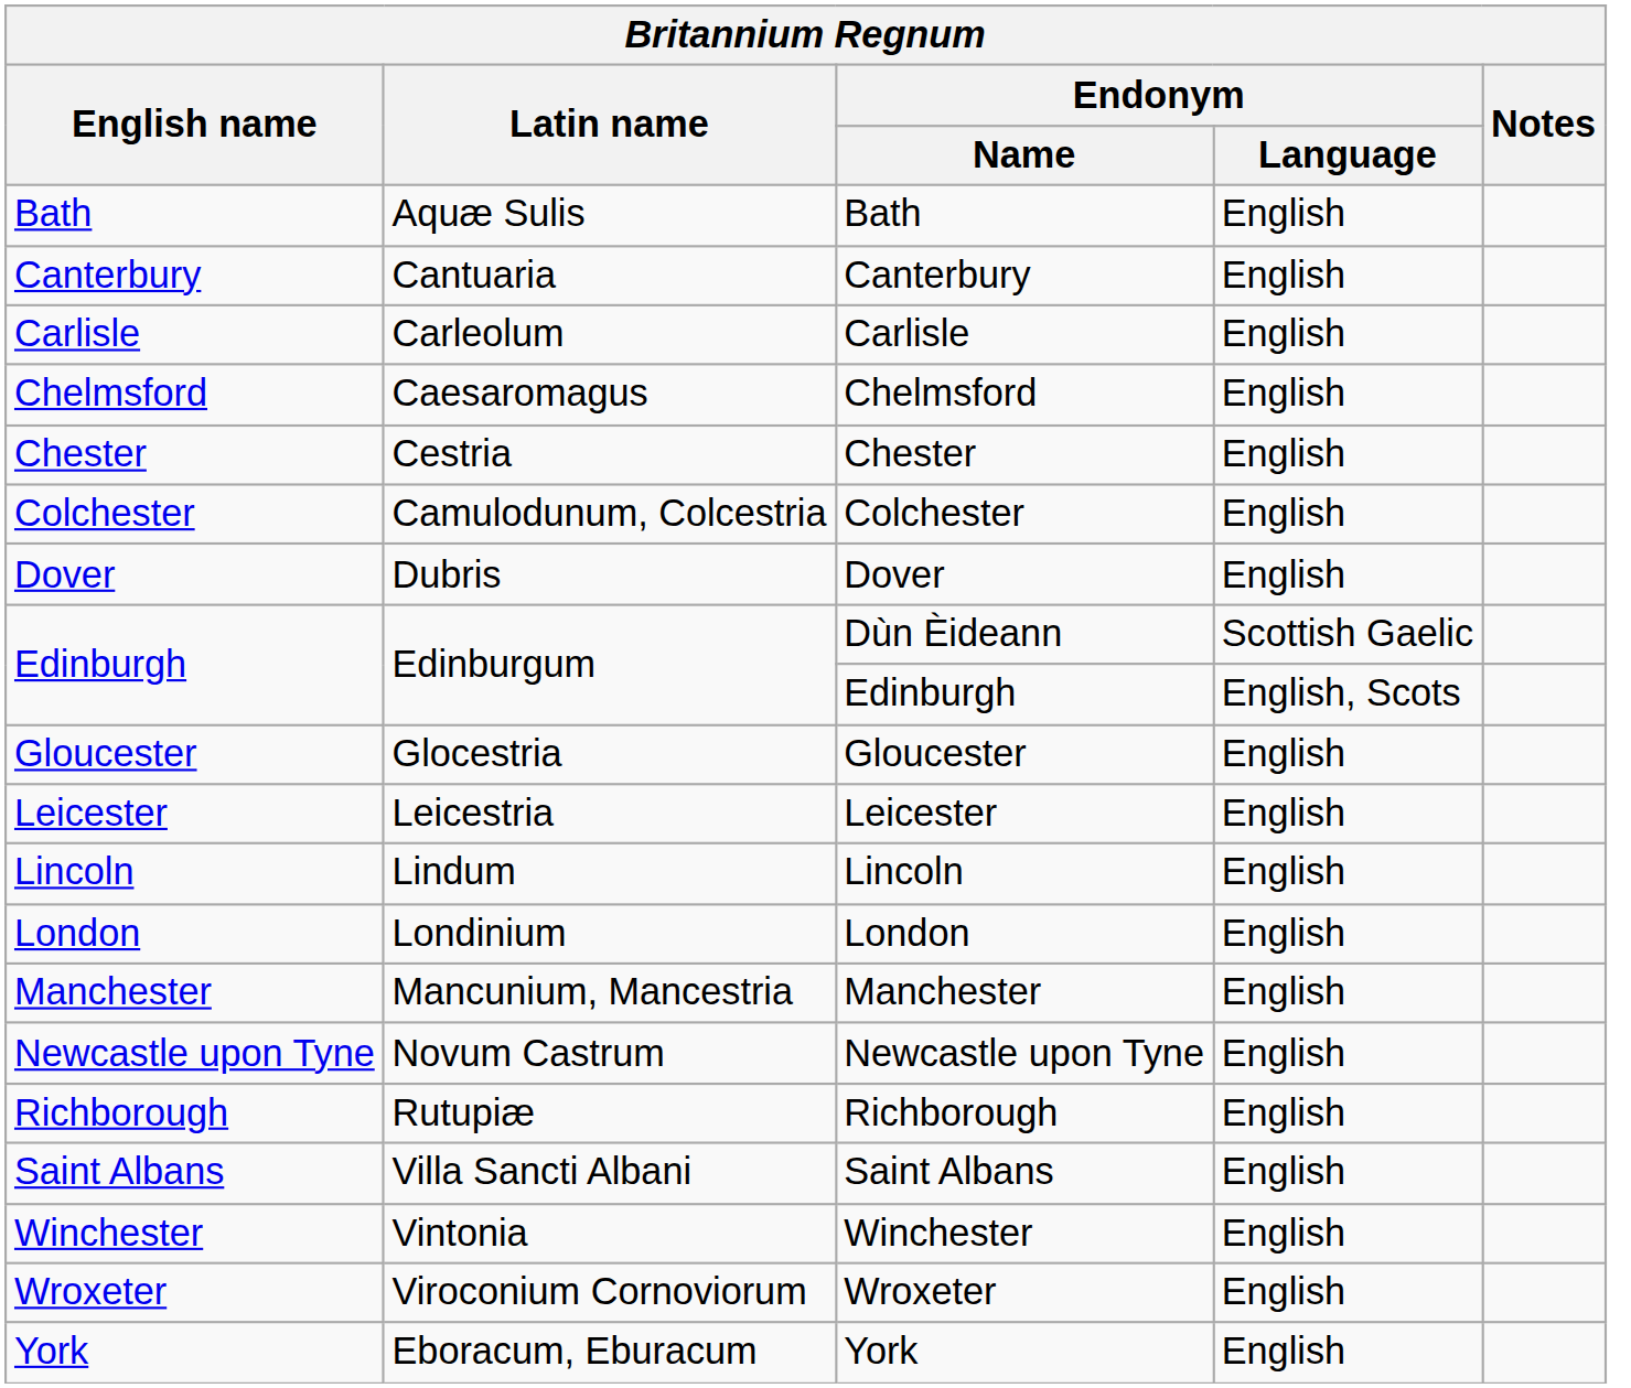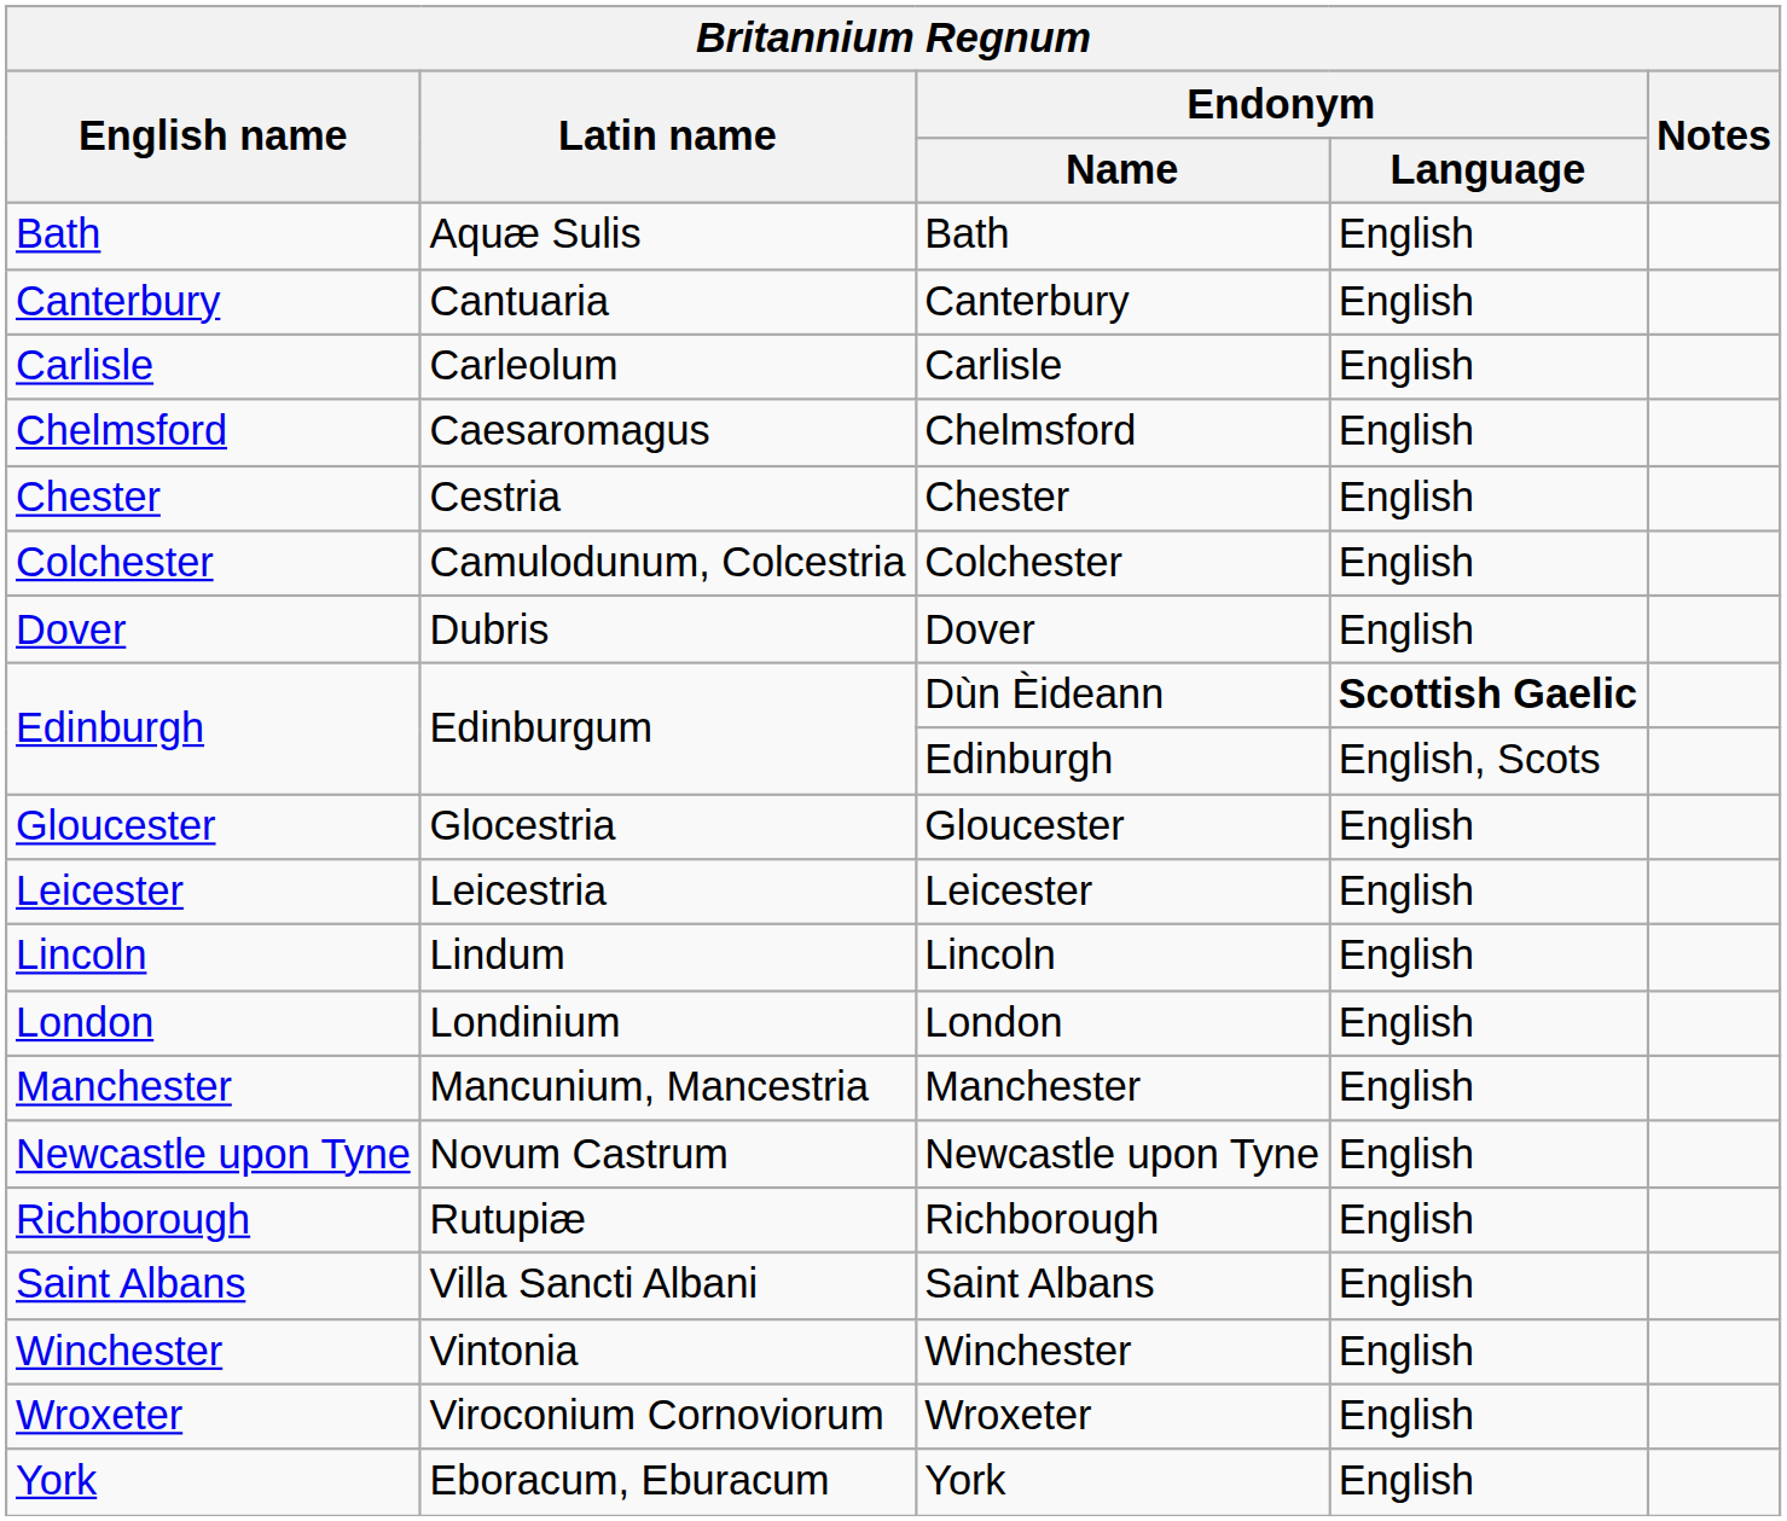Dùn Èideann | Endonym / Language: normal -> bold
